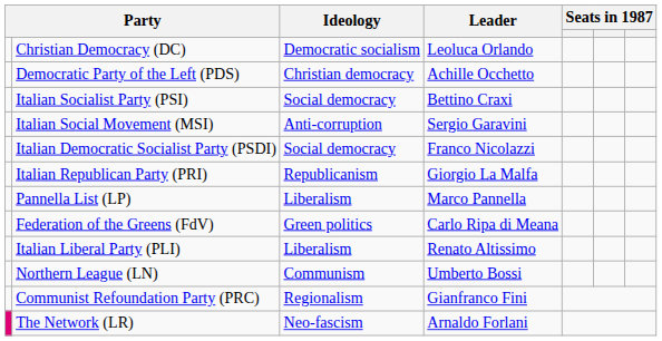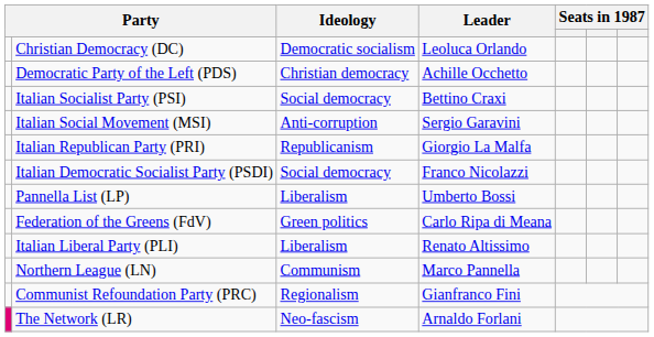rows swapped: Italian Republican Party (PRI) <-> Italian Democratic Socialist Party (PSDI)
Pannella List (LP) | Leader: Marco Pannella -> Umberto Bossi
Northern League (LN) | Leader: Umberto Bossi -> Marco Pannella
